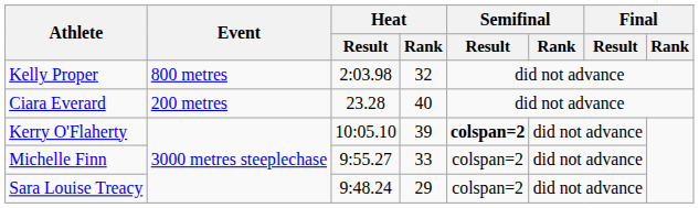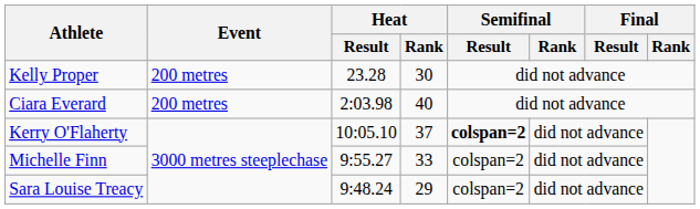Kelly Proper | Event: 800 metres -> 200 metres
Kelly Proper | Heat / Result: 2:03.98 -> 23.28
Kelly Proper | Heat / Rank: 32 -> 30
Ciara Everard | Heat / Result: 23.28 -> 2:03.98
Kerry O'Flaherty | Heat / Rank: 39 -> 37
